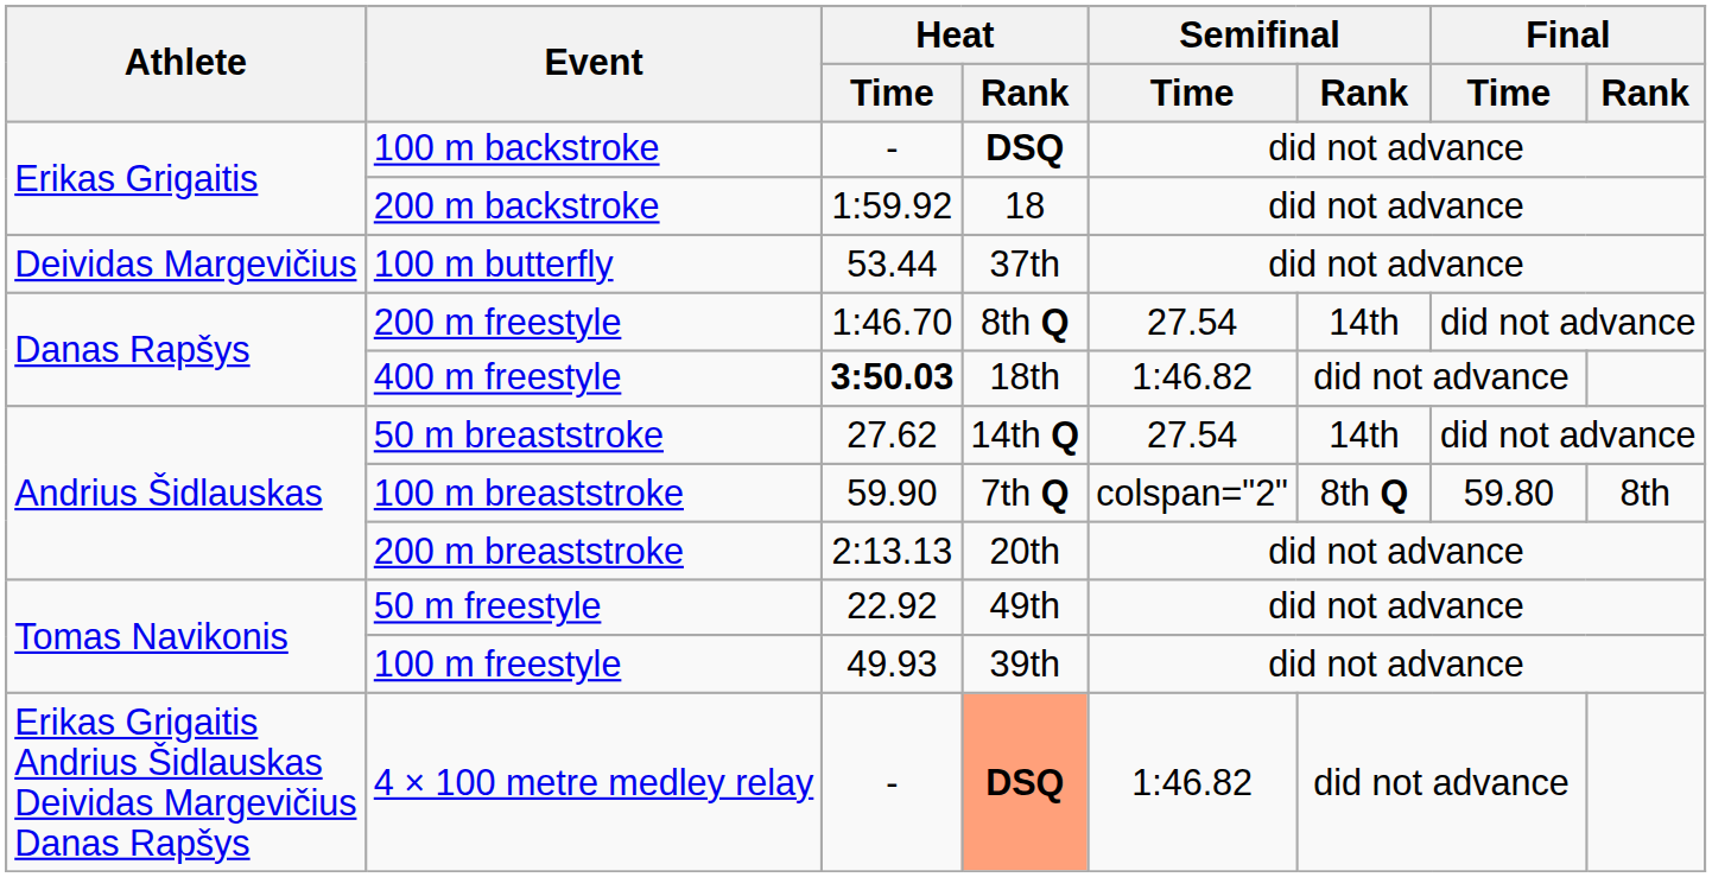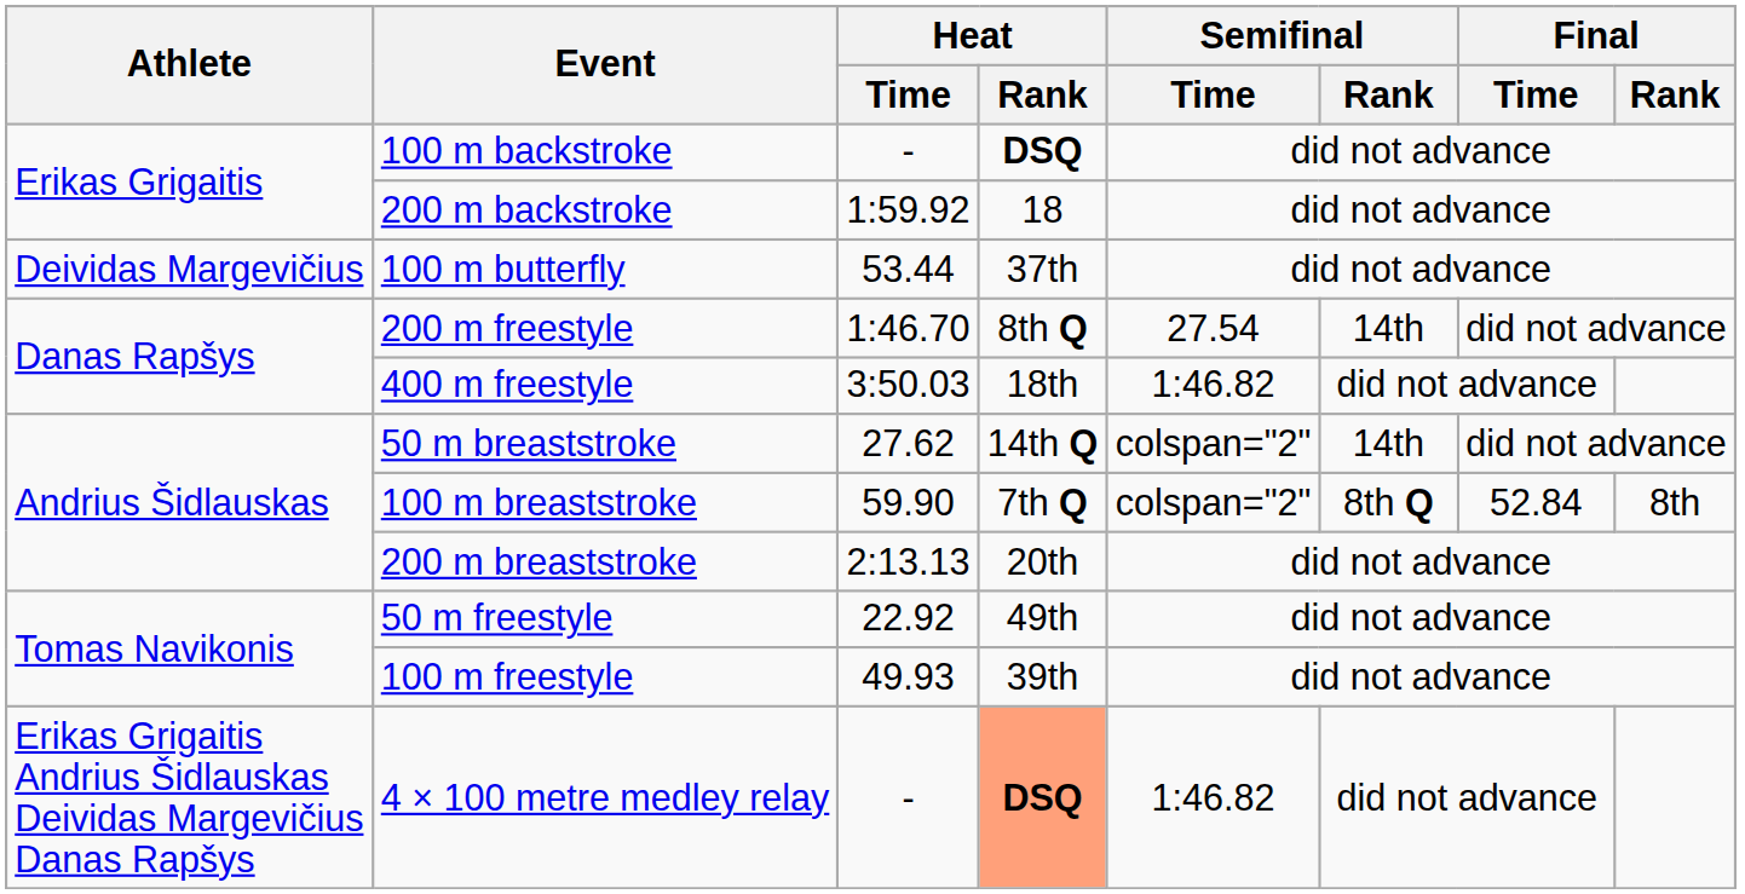400 m freestyle | Heat / Time: bold -> normal
50 m breaststroke | Semifinal / Time: 27.54 -> colspan="2"
100 m breaststroke | Final / Time: 59.80 -> 52.84
